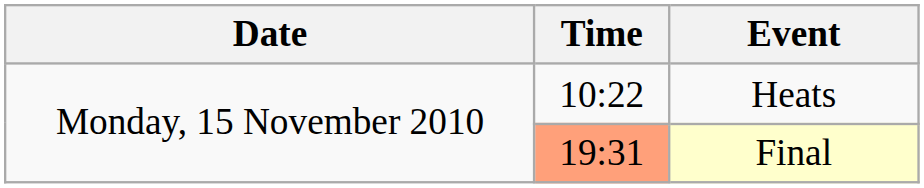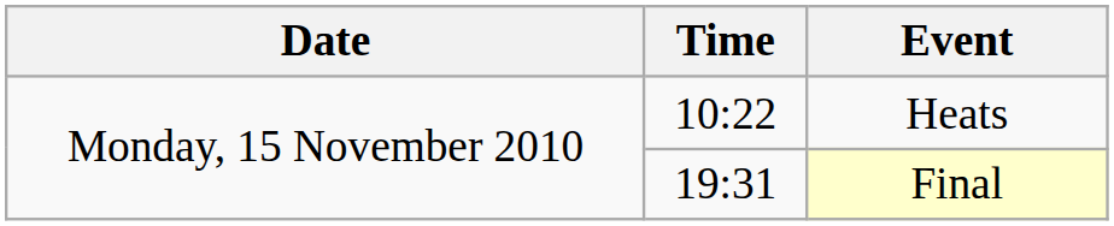Final | Time: lightsalmon background -> no background
